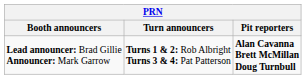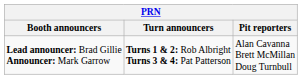Lead announcer: Brad Gillie Announcer: Mark Garrow | Pit reporters: bold -> normal
